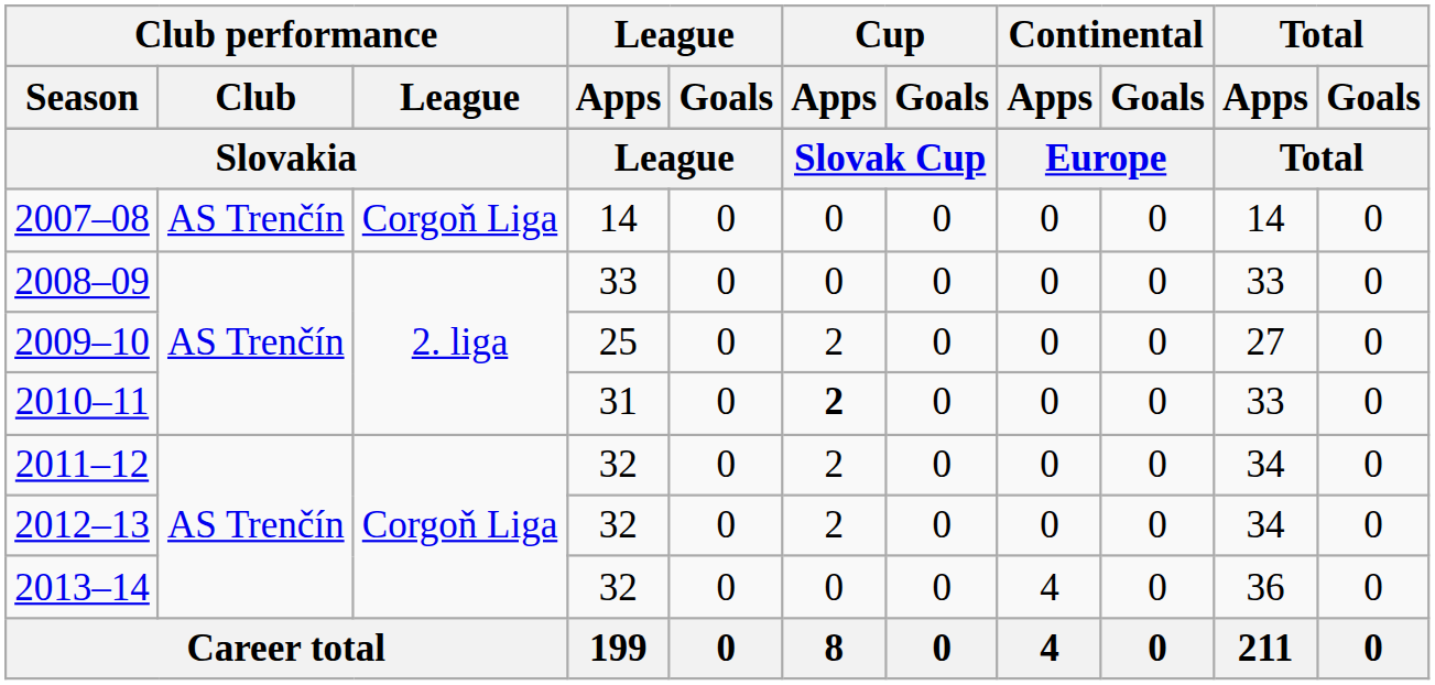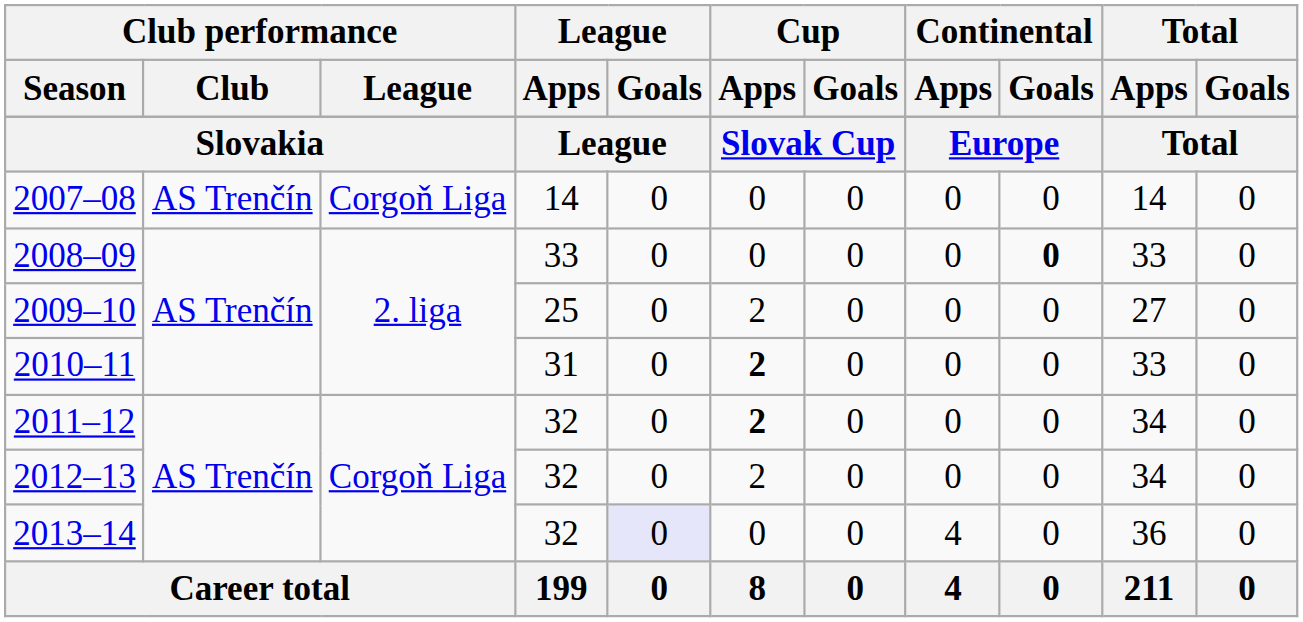2008–09 | Continental / Goals: normal -> bold
2011–12 | Cup / Apps: normal -> bold
2013–14 | League / Goals: no background -> lavender background
